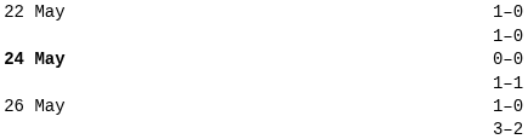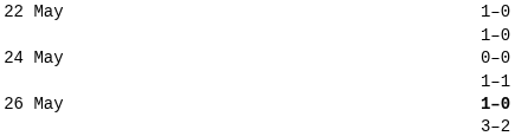24 May | column 1: bold -> normal
26 May | column 2: normal -> bold
